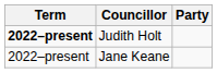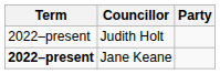Judith Holt | Term: bold -> normal
Jane Keane | Term: normal -> bold
